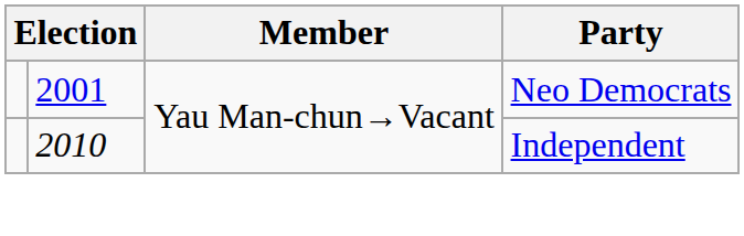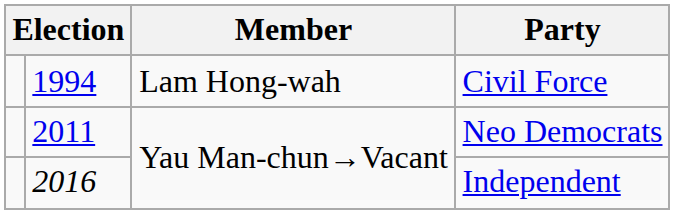+ row: 1994 | Lam Hong-wah | Civil Force
Neo Democrats | column 2: 2001 -> 2011
Independent | column 2: 2010 -> 2016
